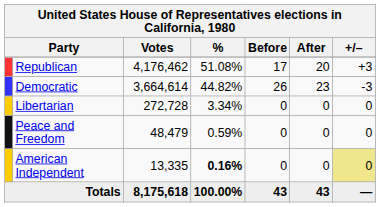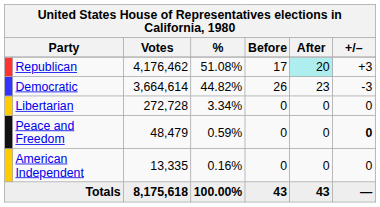Republican | After: no background -> paleturquoise background
Peace and Freedom | +/–: normal -> bold
American Independent | %: bold -> normal
American Independent | +/–: khaki background -> no background
